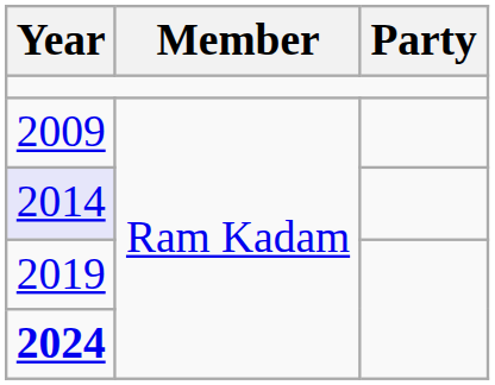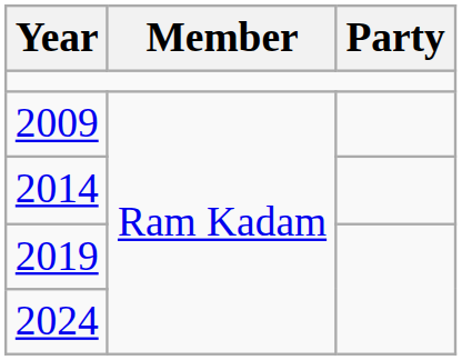2014 | Year: lavender background -> no background
2024 | Year: bold -> normal
